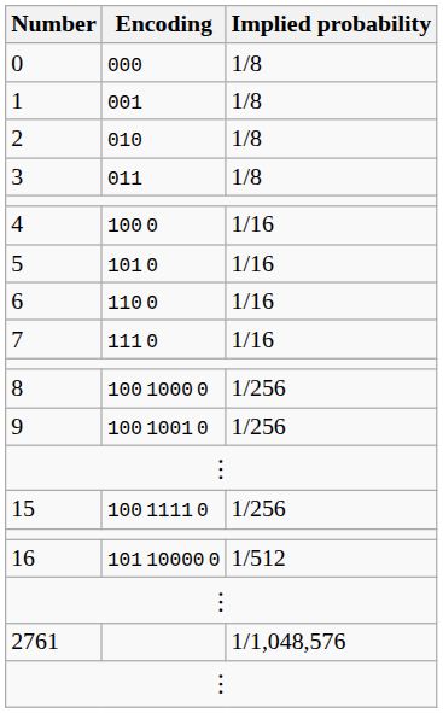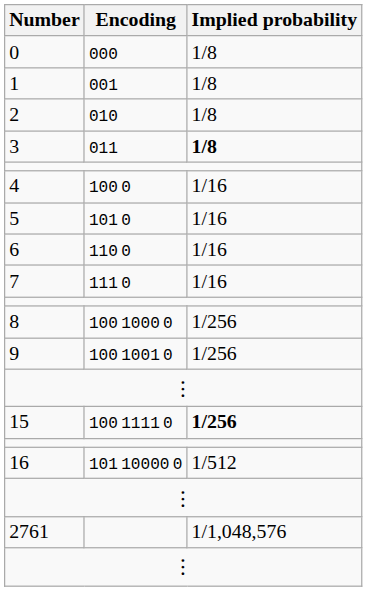3 | Implied probability: normal -> bold
15 | Implied probability: normal -> bold
